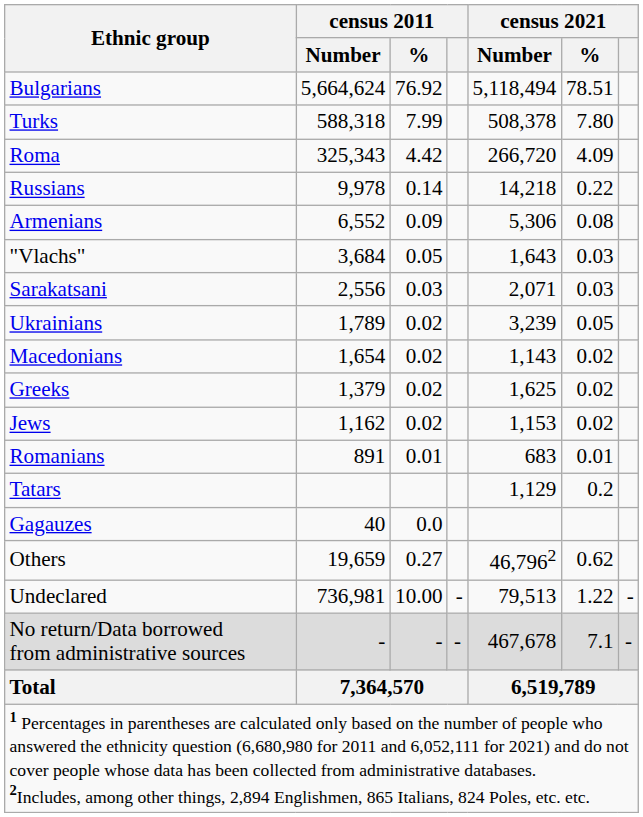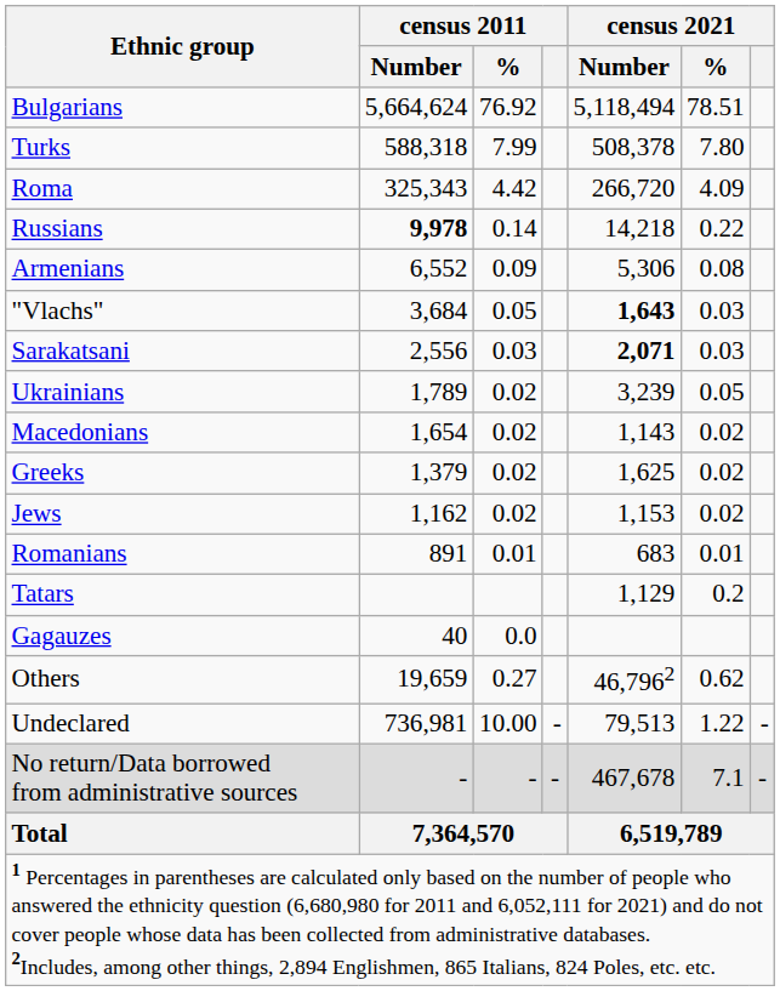Russians | census 2011 / Number: normal -> bold
"Vlachs" | census 2021 / Number: normal -> bold
Sarakatsani | census 2021 / Number: normal -> bold
